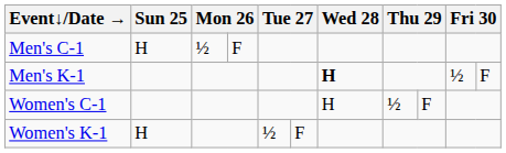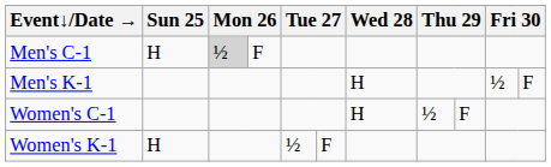Men's C-1 | column 3: no background -> lightgrey background
Men's K-1 | Wed 28: bold -> normal
